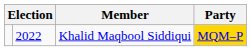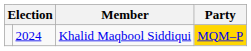Khalid Maqbool Siddiqui | column 2: 2022 -> 2024
